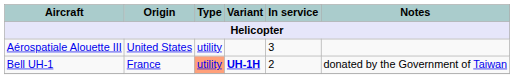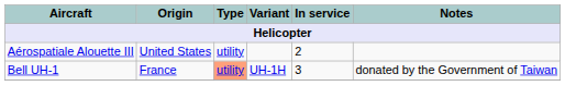Aérospatiale Alouette III | In service: 3 -> 2
Bell UH-1 | Variant: bold -> normal
Bell UH-1 | In service: 2 -> 3
